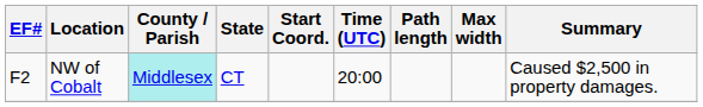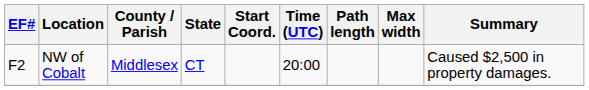NW of Cobalt | County / Parish: paleturquoise background -> no background
